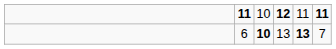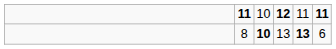row 2 | column 2: 6 -> 8
row 2 | column 6: 7 -> 6
